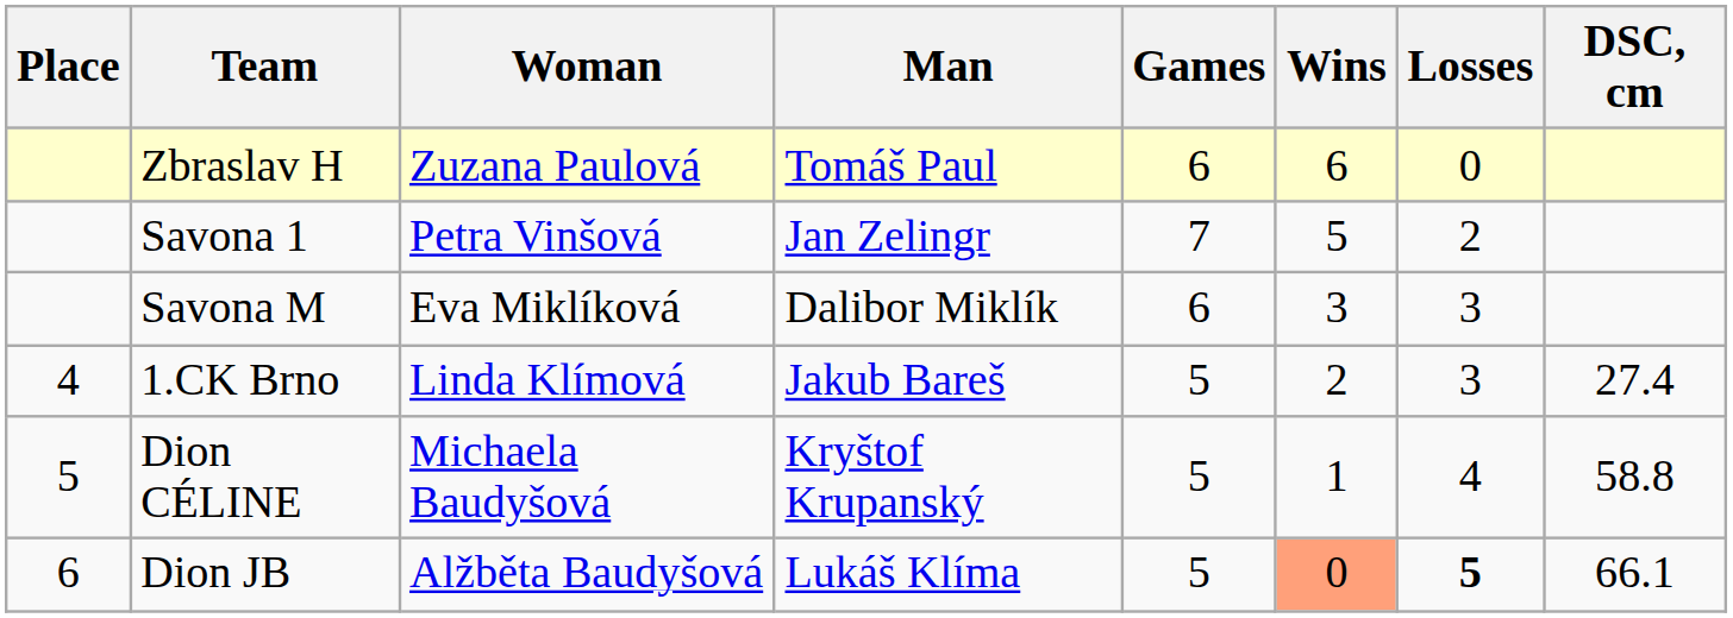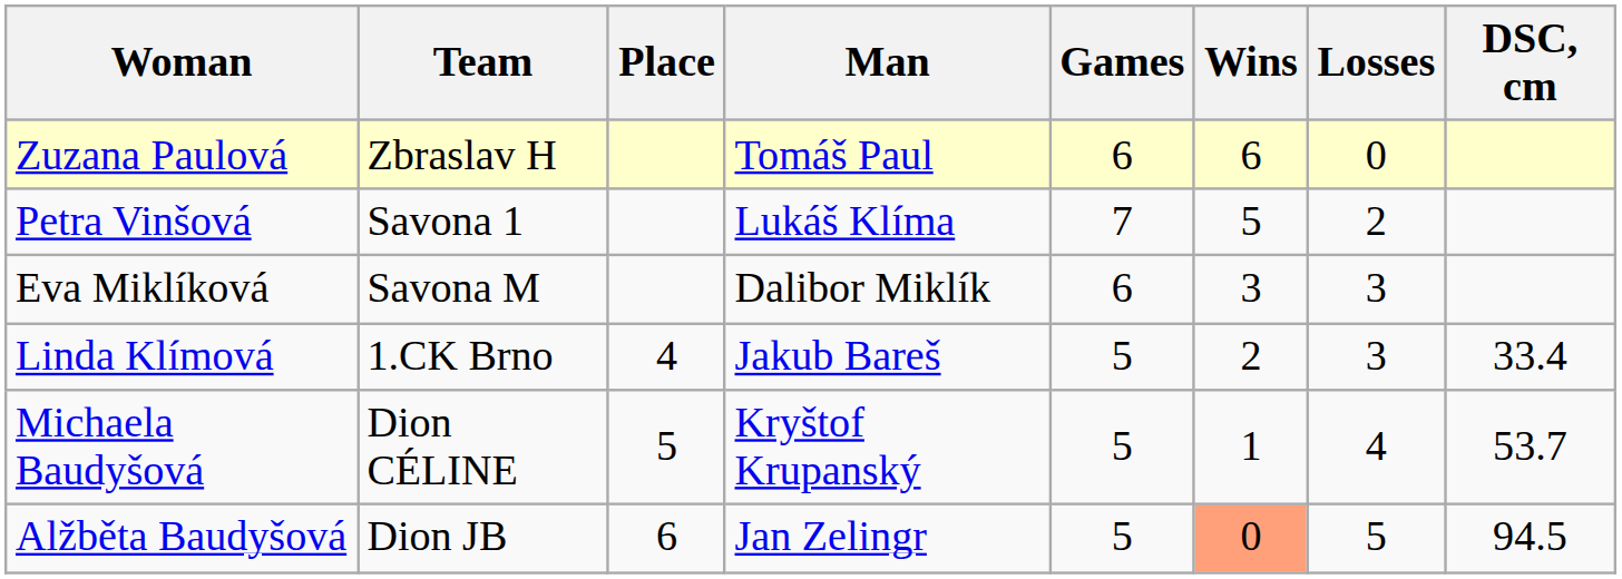columns swapped: Place <-> Woman
Savona 1 | Man: Jan Zelingr -> Lukáš Klíma
1.CK Brno | DSC, cm: 27.4 -> 33.4
Dion CÉLINE | DSC, cm: 58.8 -> 53.7
Dion JB | Man: Lukáš Klíma -> Jan Zelingr
Dion JB | Losses: bold -> normal
Dion JB | DSC, cm: 66.1 -> 94.5
